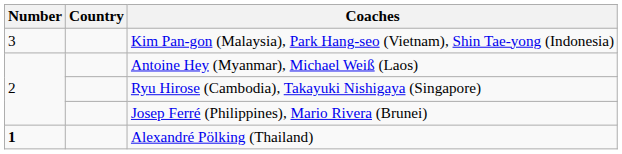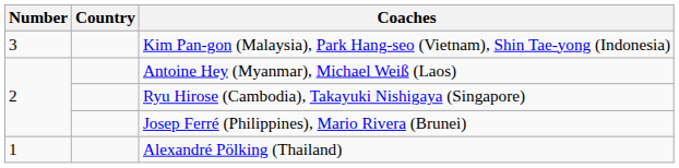Alexandré Pölking (Thailand) | Number: bold -> normal
